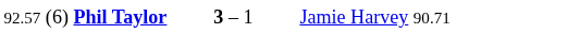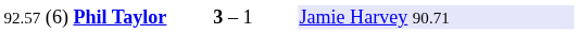92.57 (6) Phil Taylor | column 3: no background -> lavender background
